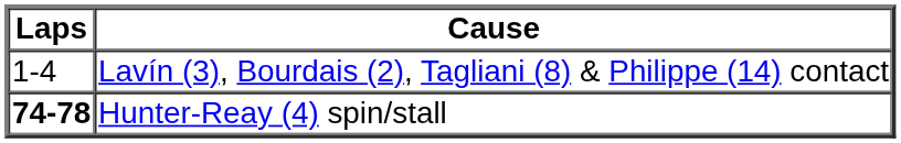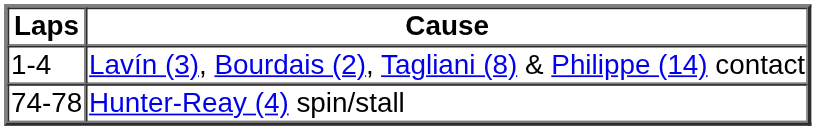Hunter-Reay (4) spin/stall | Laps: bold -> normal
